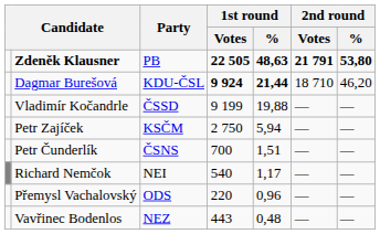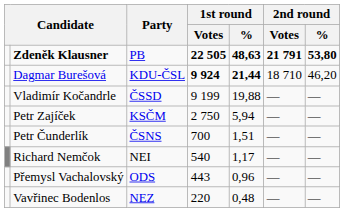Přemysl Vachalovský | 1st round / Votes: 220 -> 443
Vavřinec Bodenlos | 1st round / Votes: 443 -> 220
